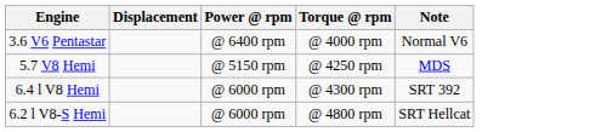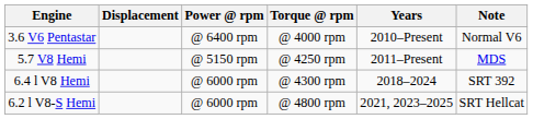+ column: Years | 2010–Present | 2011–Present | 2018–2024 | 2021, 2023–2025
